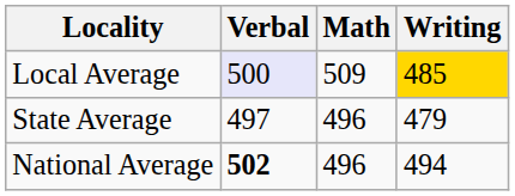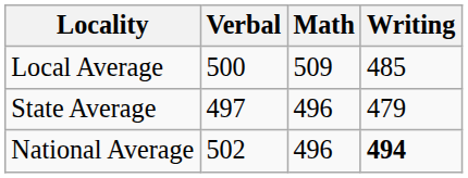row 2 | Verbal: lavender background -> no background
row 2 | Writing: gold background -> no background
row 4 | Verbal: bold -> normal
row 4 | Writing: normal -> bold
